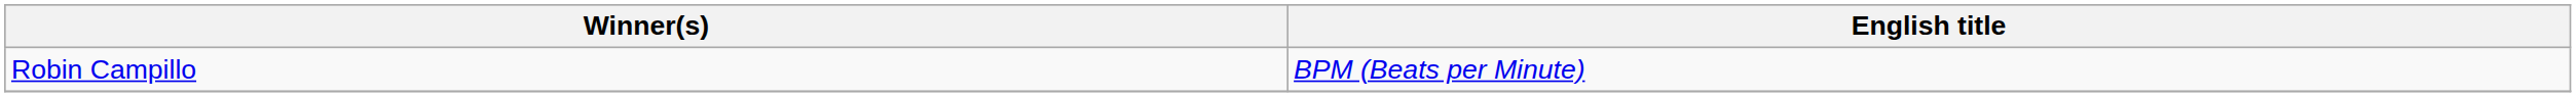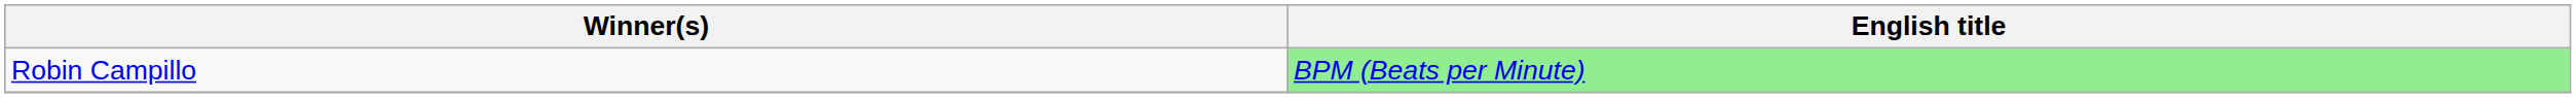Robin Campillo | English title: no background -> lightgreen background
